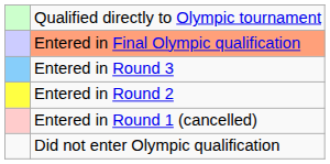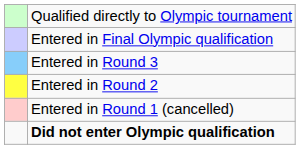Entered in Final Olympic qualification | column 2: lightsalmon background -> no background
Did not enter Olympic qualification | column 2: normal -> bold
